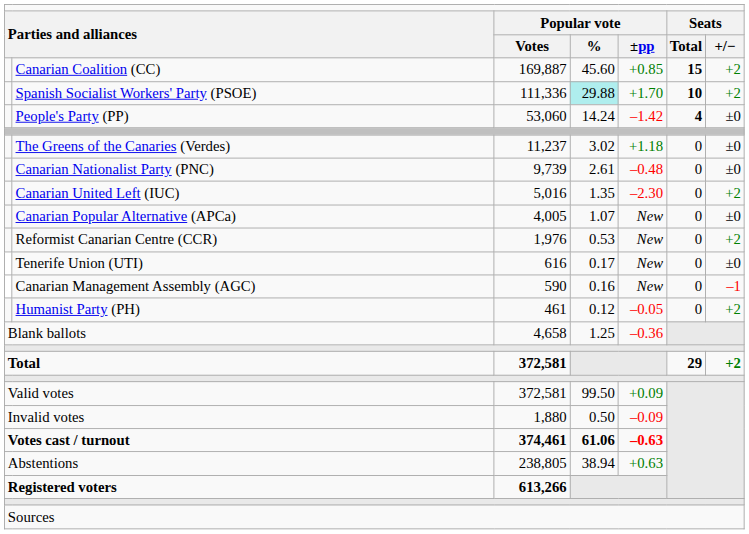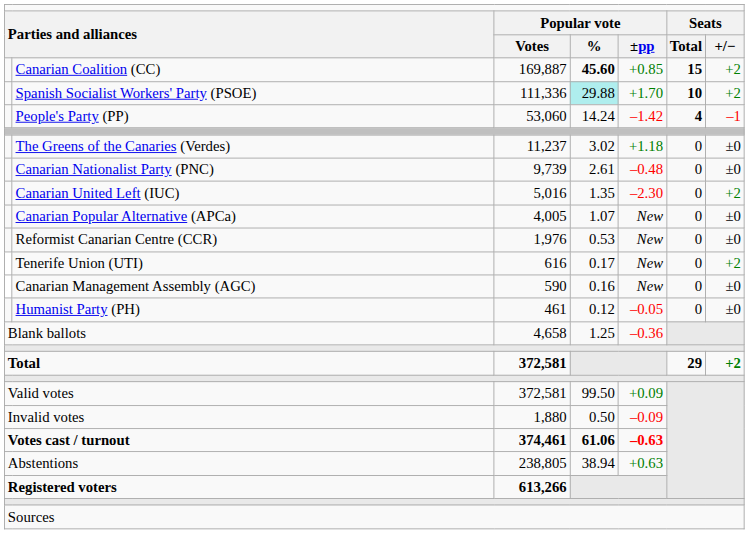Canarian Coalition (CC) | column 4: normal -> bold
People's Party (PP) | column 7: ±0 -> –1
Reformist Canarian Centre (CCR) | column 7: +2 -> ±0
Tenerife Union (UTI) | column 7: ±0 -> +2
Canarian Management Assembly (AGC) | column 7: –1 -> ±0
Humanist Party (PH) | column 7: +2 -> ±0
